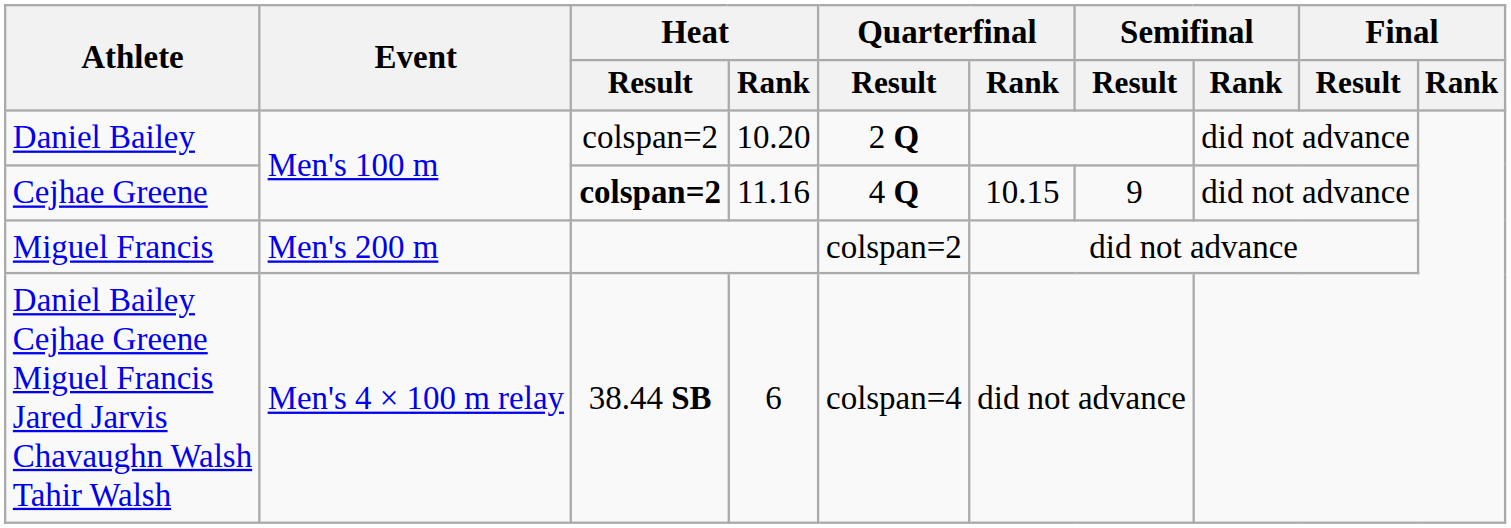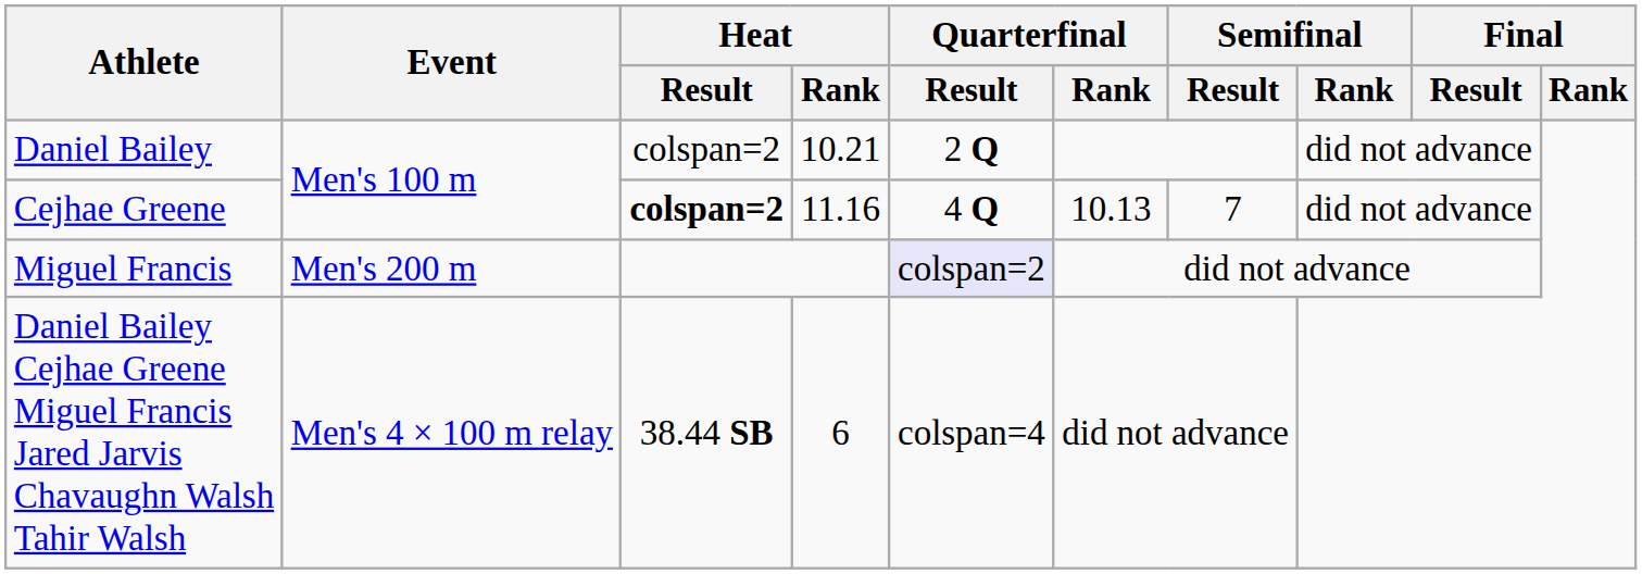Daniel Bailey | Heat / Rank: 10.20 -> 10.21
Cejhae Greene | Quarterfinal / Rank: 10.15 -> 10.13
Cejhae Greene | Semifinal / Result: 9 -> 7
Miguel Francis | Quarterfinal / Result: no background -> lavender background
